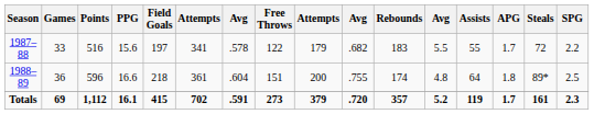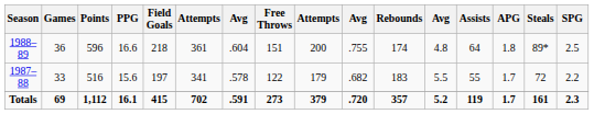rows swapped: 1987–88 <-> 1988–89
